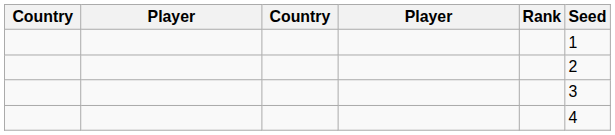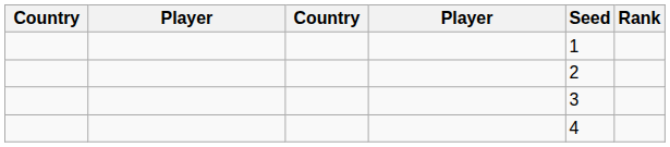columns swapped: Rank <-> Seed
